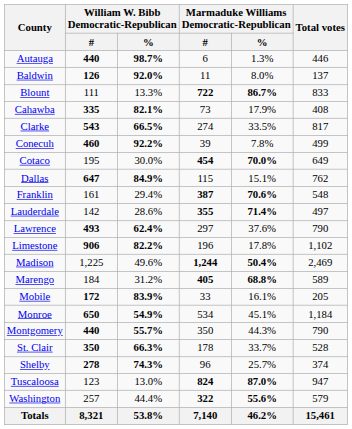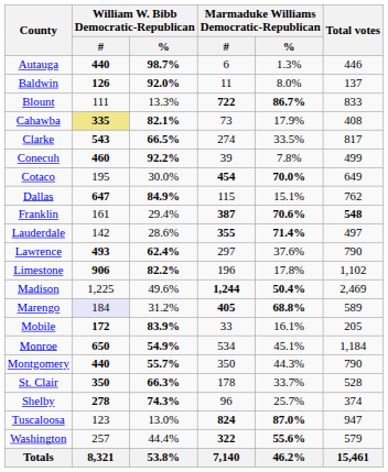Cahawba | William W. Bibb Democratic-Republican / #: no background -> khaki background
Franklin | Total votes: normal -> bold
Marengo | William W. Bibb Democratic-Republican / #: no background -> lavender background
